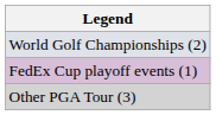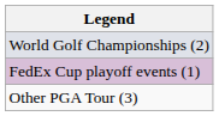row 4 | column 1: lightgrey background -> no background
